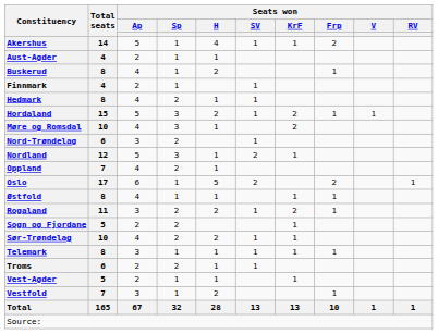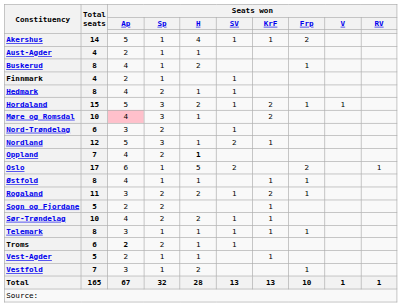Møre og Romsdal | Seats won / Ap: no background -> pink background
Oppland | Seats won / H: normal -> bold
Troms | Seats won / Ap: normal -> bold
